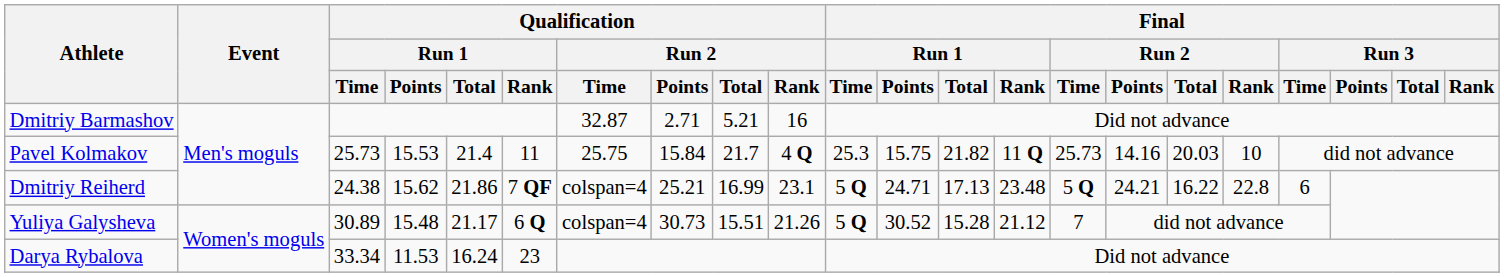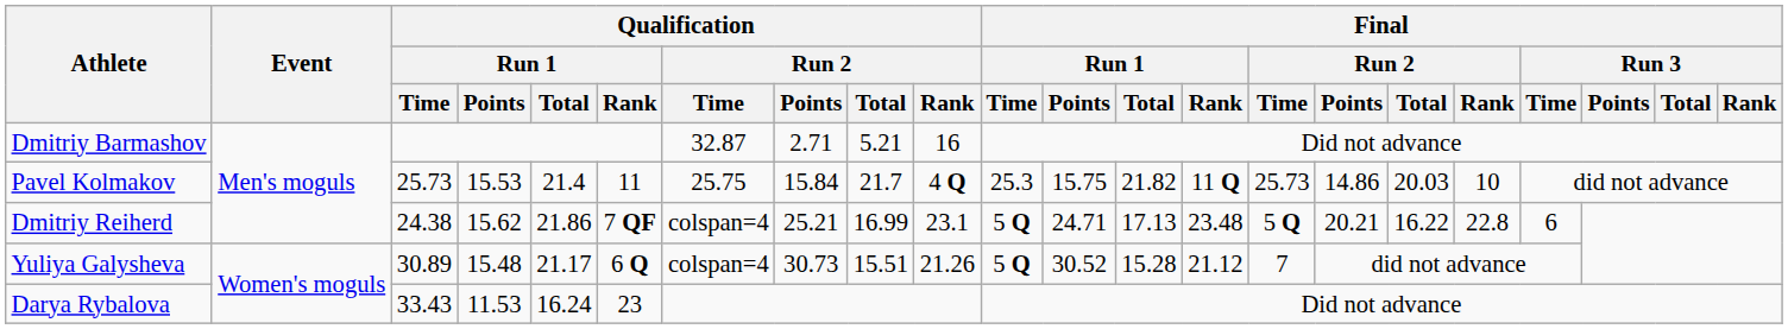Pavel Kolmakov | Final / Run 2 / Points: 14.16 -> 14.86
Dmitriy Reiherd | Final / Run 2 / Points: 24.21 -> 20.21
Darya Rybalova | Qualification / Run 1 / Time: 33.34 -> 33.43
